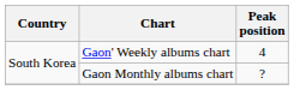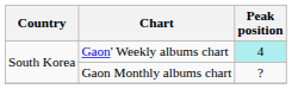Gaon' Weekly albums chart | Peak position: no background -> paleturquoise background
